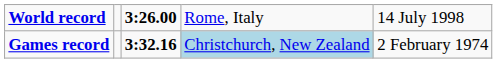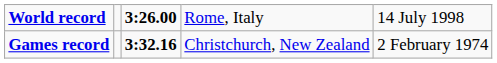Games record | column 4: lightblue background -> no background
